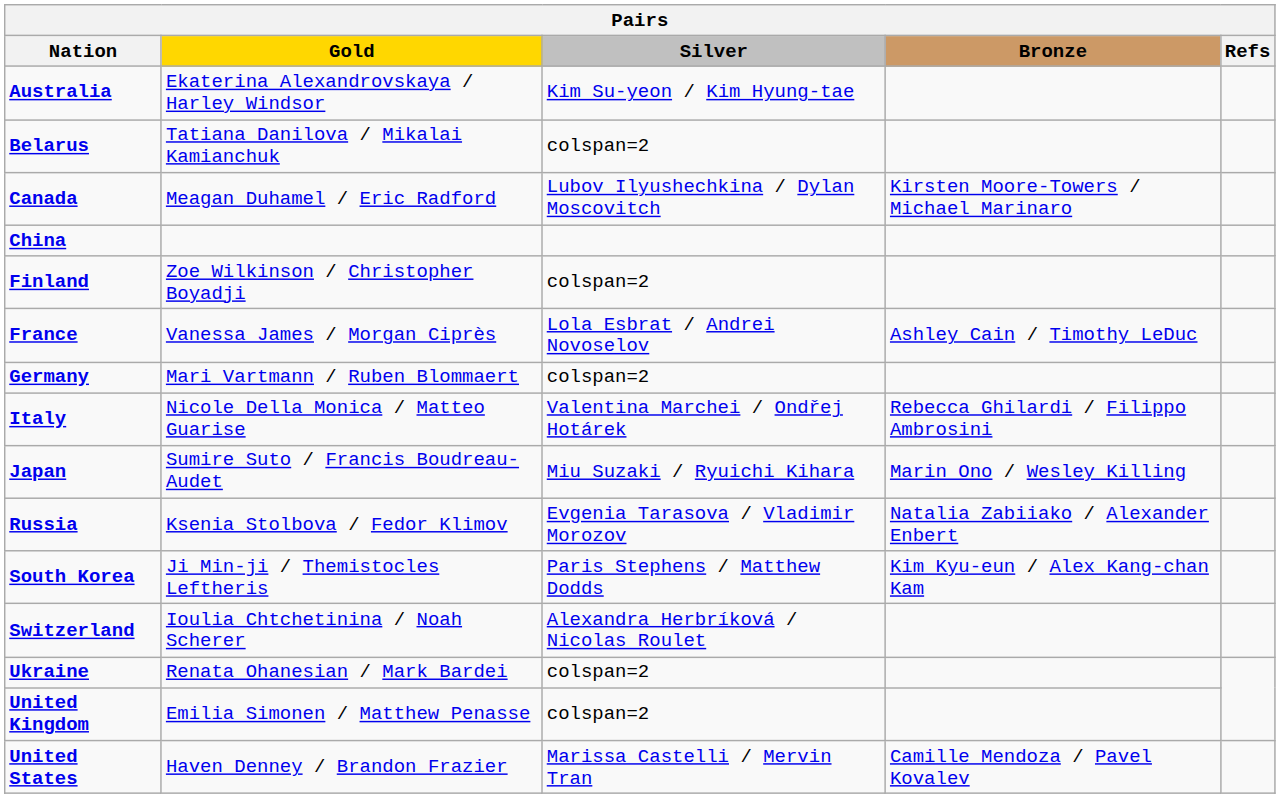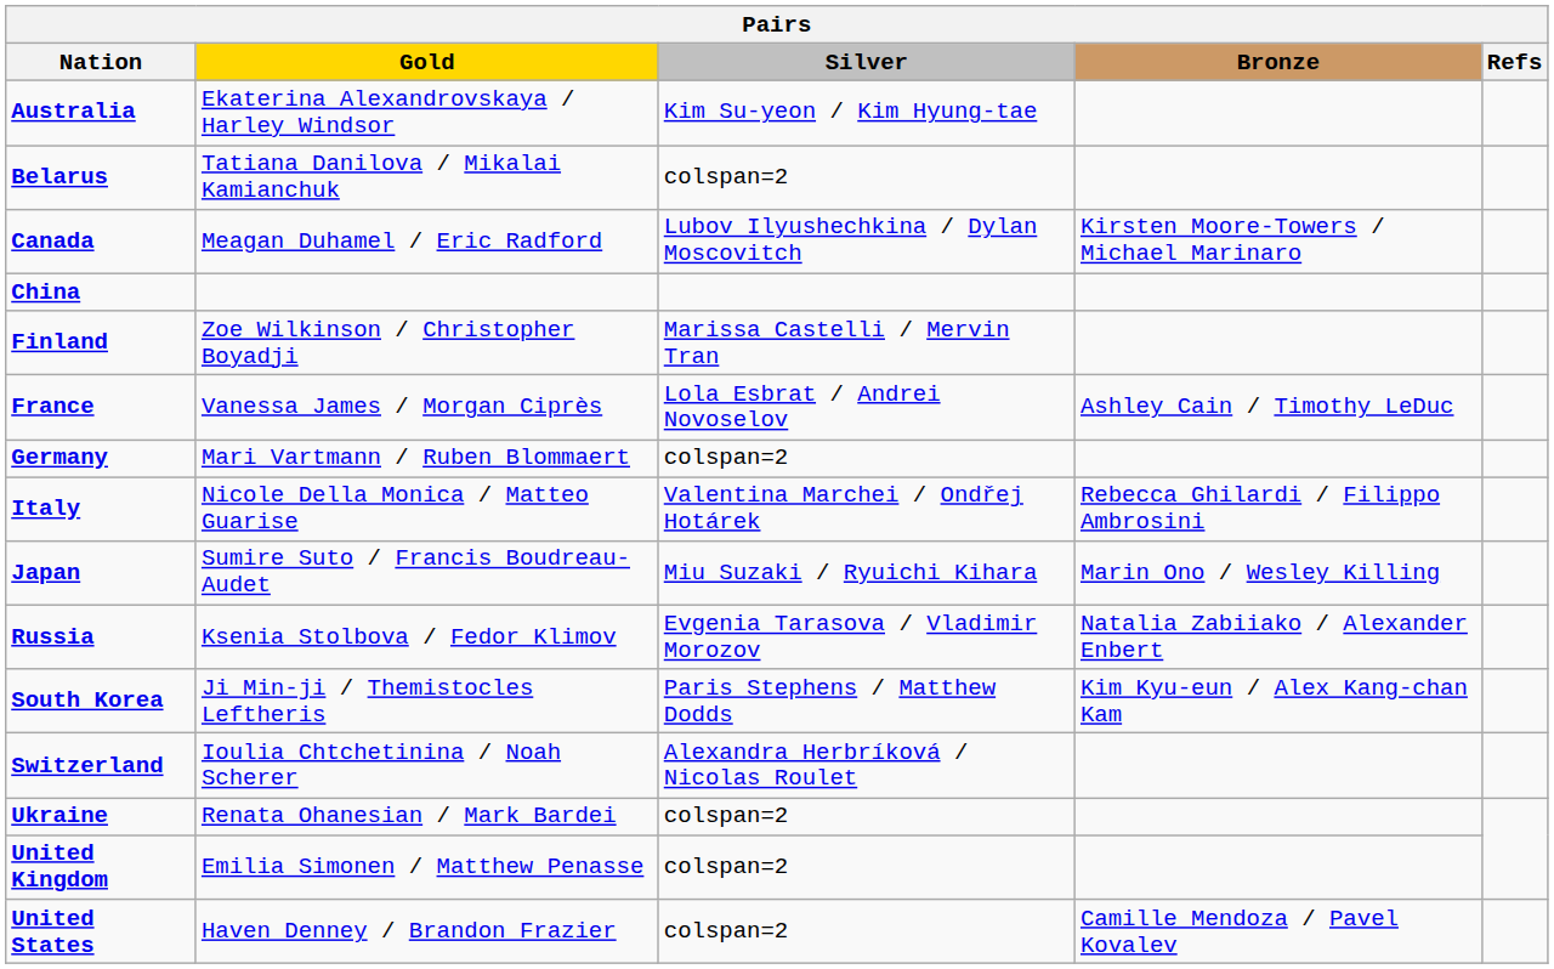Finland | Silver: colspan=2 -> Marissa Castelli / Mervin Tran
United States | Silver: Marissa Castelli / Mervin Tran -> colspan=2
